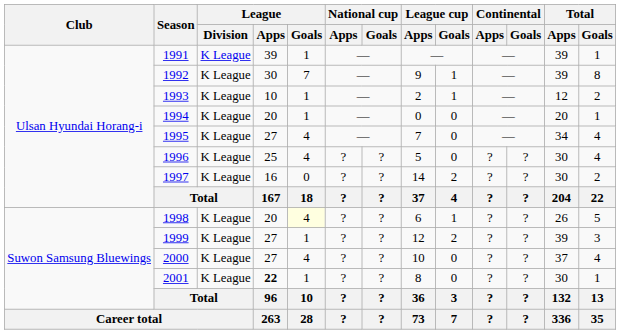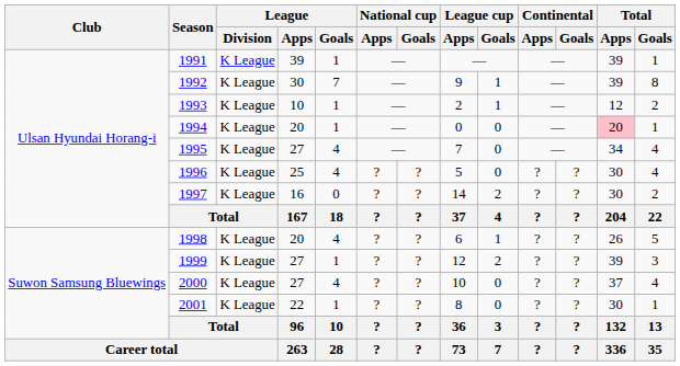1994 | Total / Apps: no background -> pink background
1998 | League / Goals: lightyellow background -> no background
2001 | League / Apps: bold -> normal
